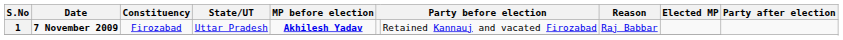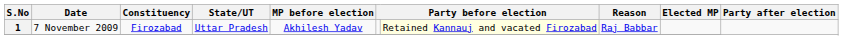1 | Date: bold -> normal
1 | MP before election: bold -> normal
1 | column 7: no background -> lightyellow background
